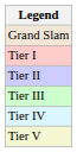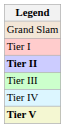row 4 | column 1: normal -> bold
row 7 | column 1: normal -> bold
